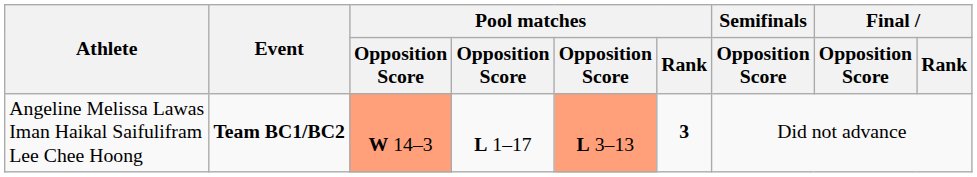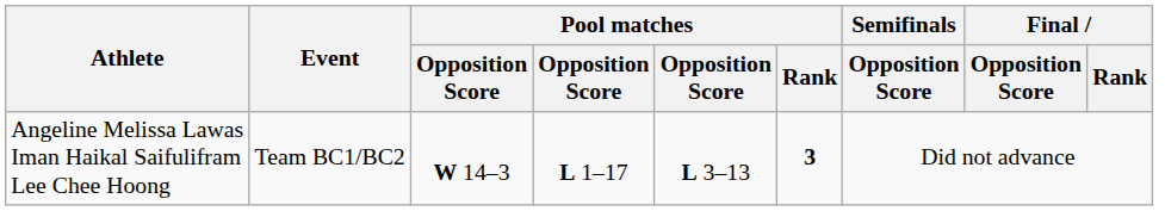row 3 | Event: bold -> normal
row 3 | column 3: lightsalmon background -> no background
row 3 | column 5: lightsalmon background -> no background
